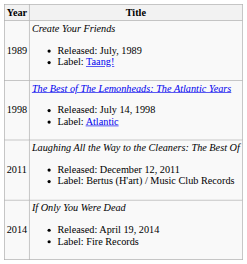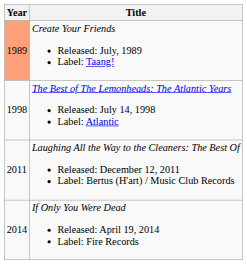Create Your Friends Released: July, 1989 Label: Taang! | Year: no background -> lightsalmon background
